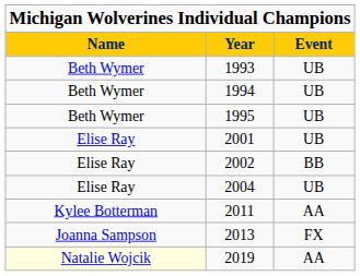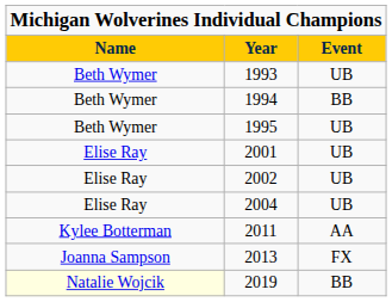1994 | column 3: UB -> BB
2002 | column 3: BB -> UB
2019 | column 3: AA -> BB
